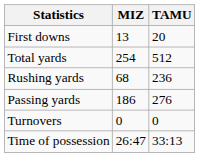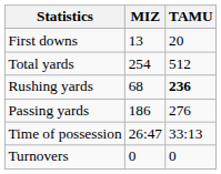Rushing yards | TAMU: normal -> bold
rows swapped: Turnovers <-> Time of possession
